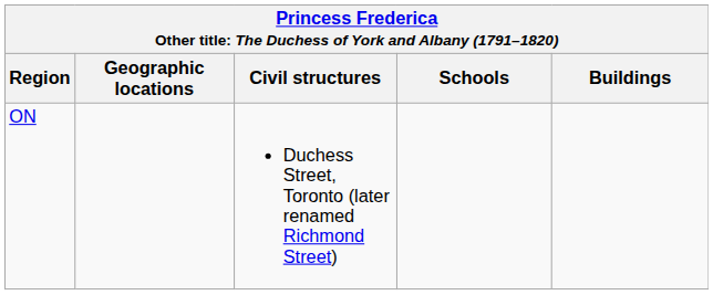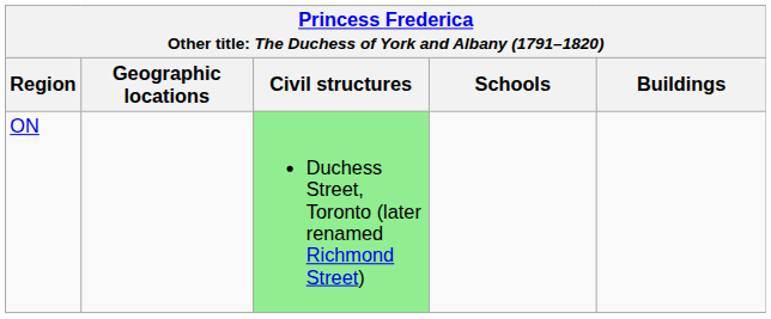ON | Civil structures: no background -> lightgreen background
